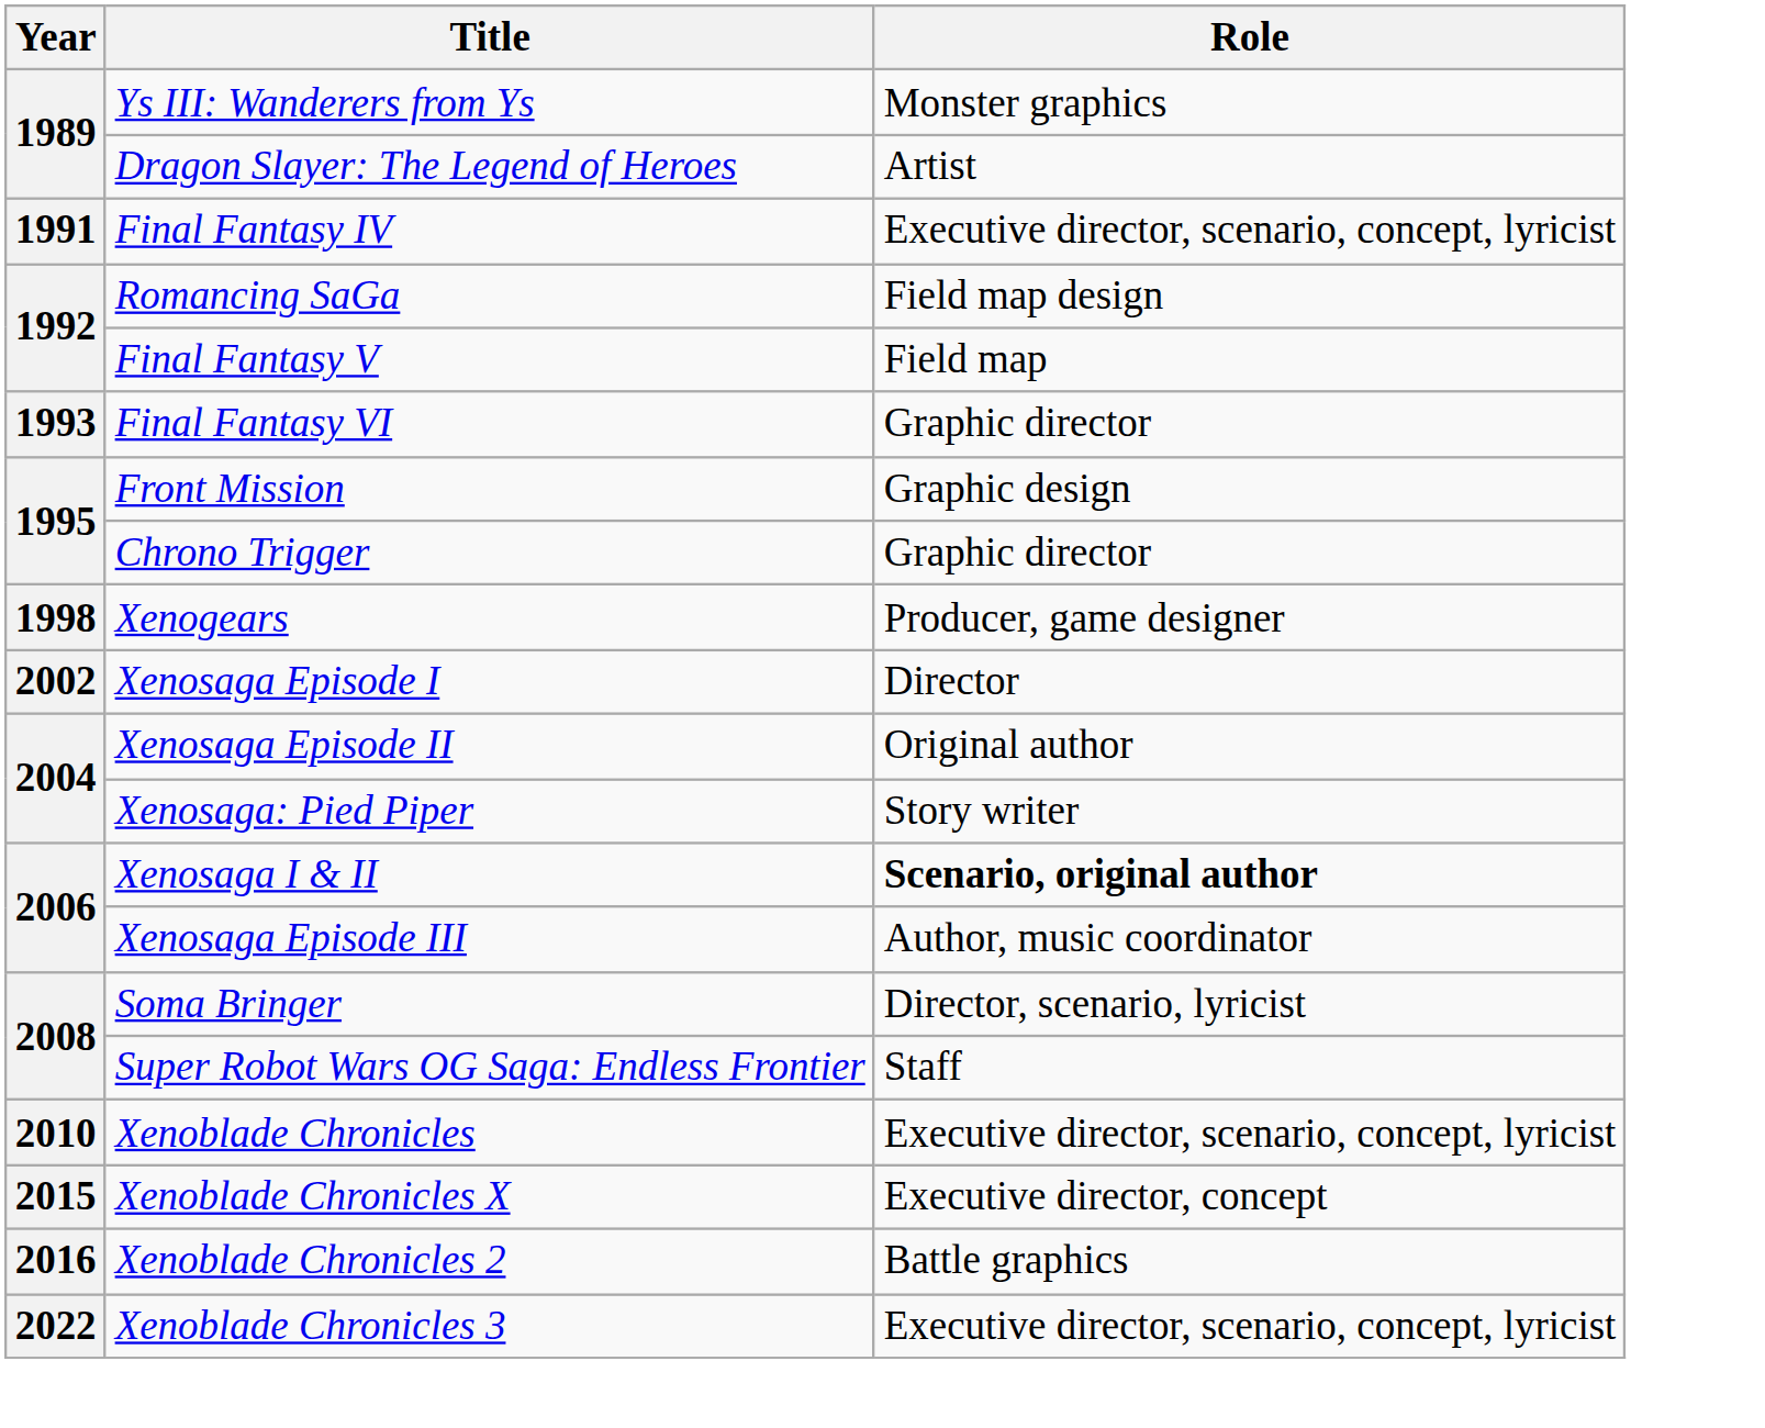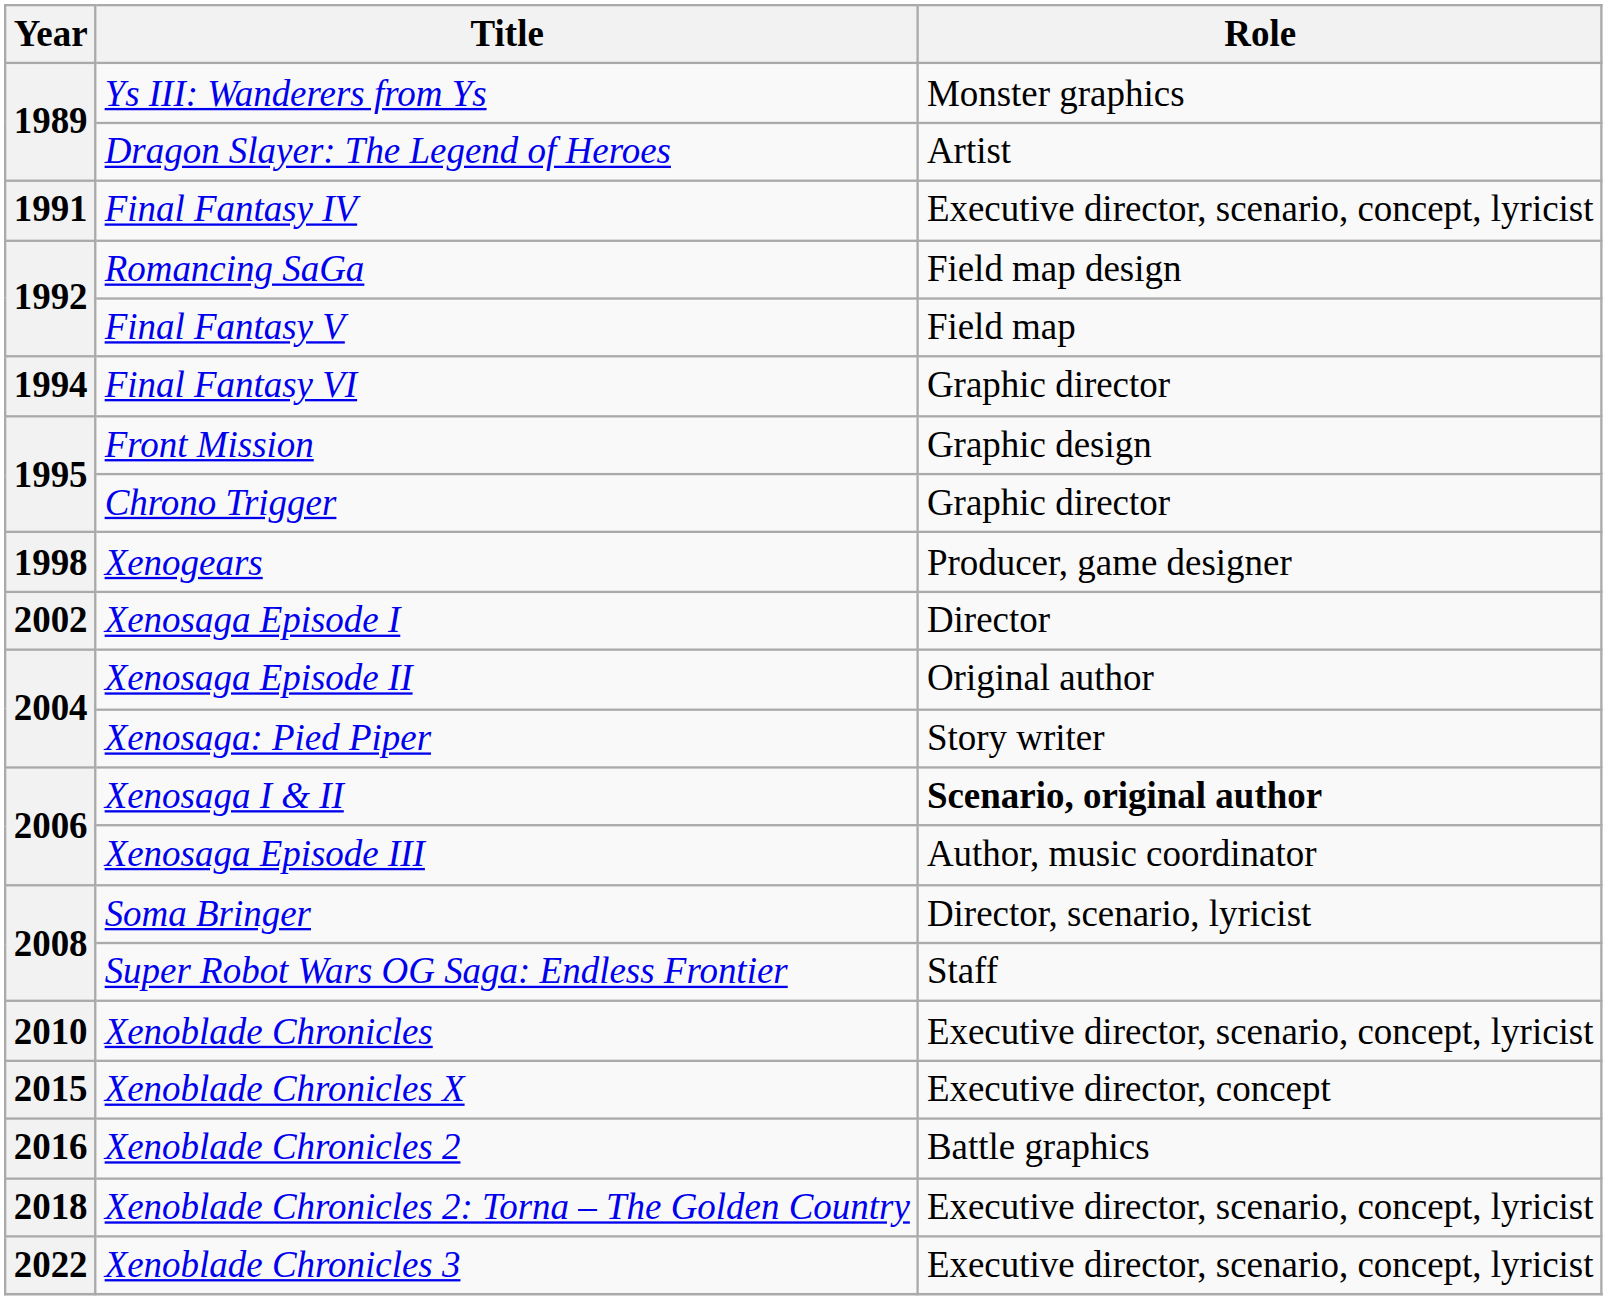Final Fantasy VI | Year: 1993 -> 1994
+ row: 2018 | Xenoblade Chronicles 2: Torna – The Golden Country | Executive director, scenario, concept, lyricist
